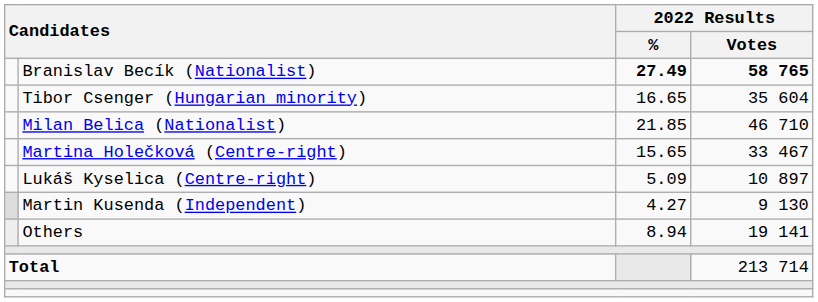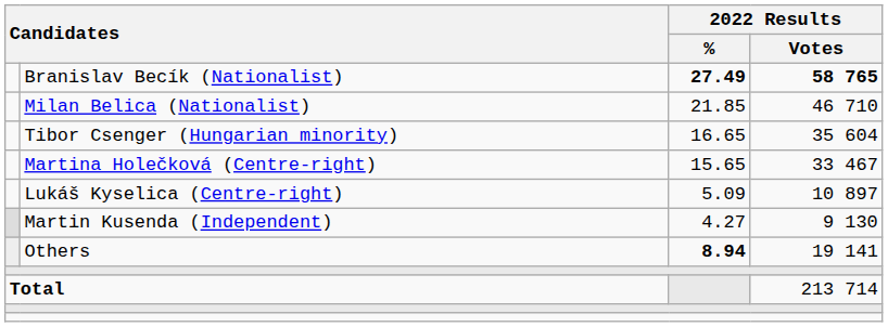rows swapped: Milan Belica (Nationalist) <-> Tibor Csenger (Hungarian minority)
Others | 2022 Results / %: normal -> bold
